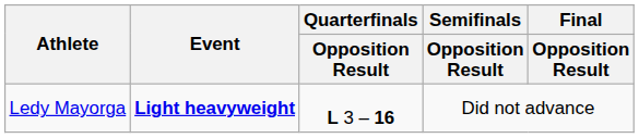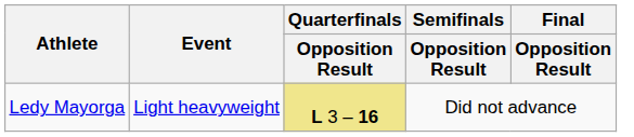Ledy Mayorga | Event: bold -> normal
Ledy Mayorga | Quarterfinals / Opposition Result: no background -> khaki background
